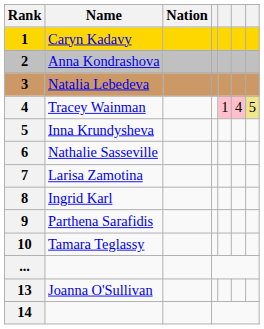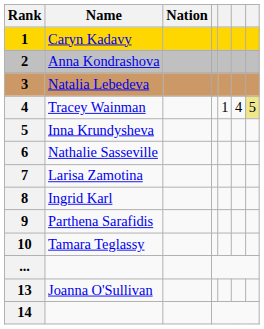Tracey Wainman | column 5: pink background -> no background
Tracey Wainman | column 6: pink background -> no background
